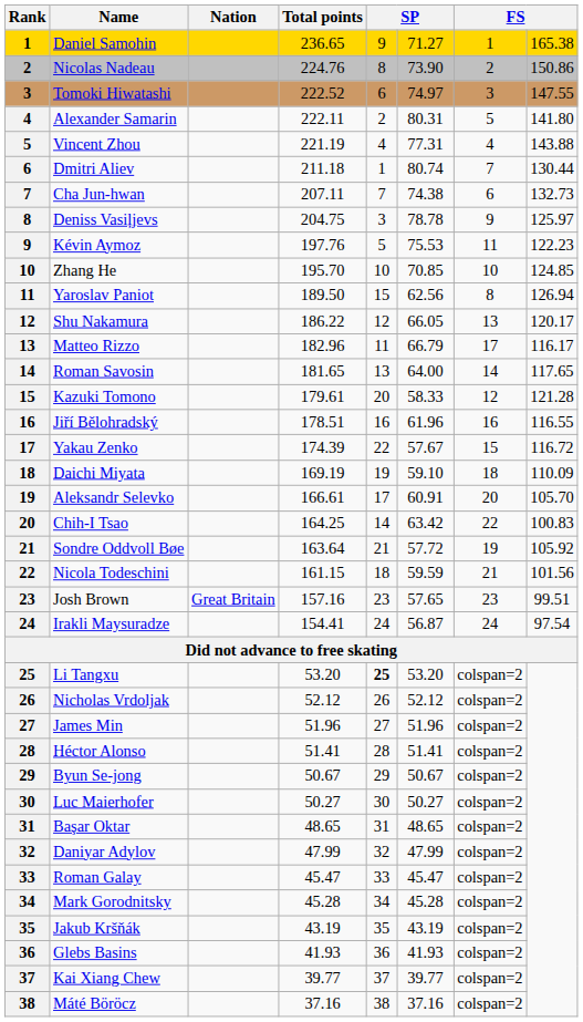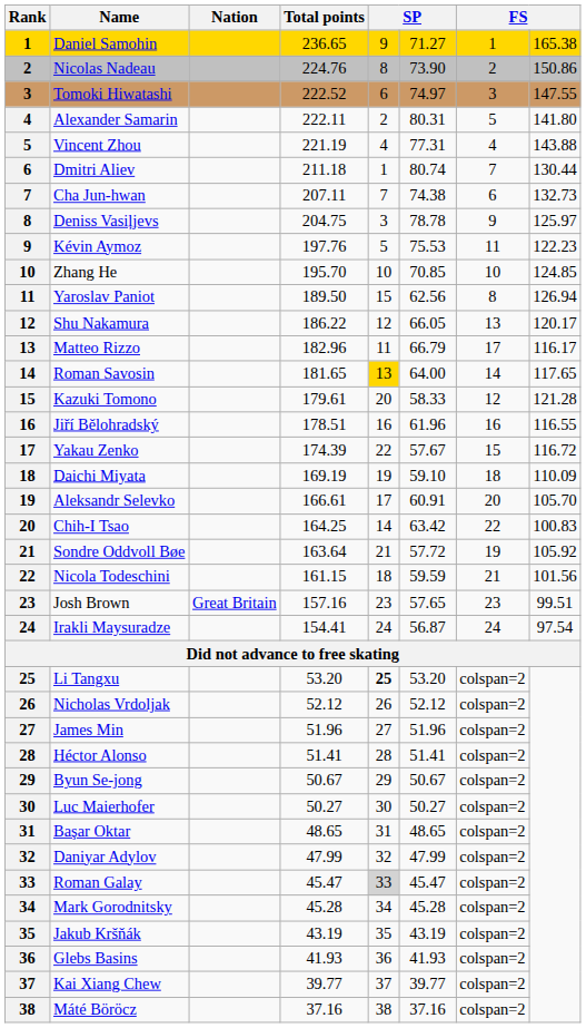Roman Savosin | column 5: no background -> gold background
Roman Galay | column 5: no background -> lightgrey background
